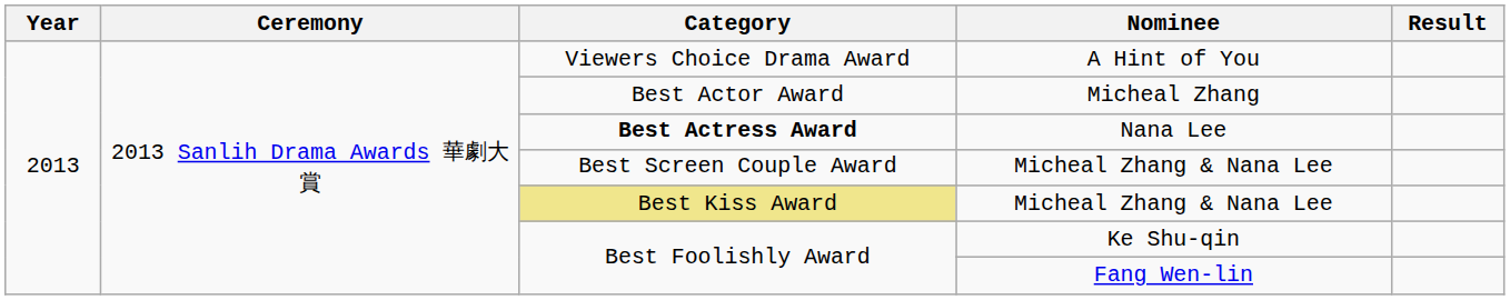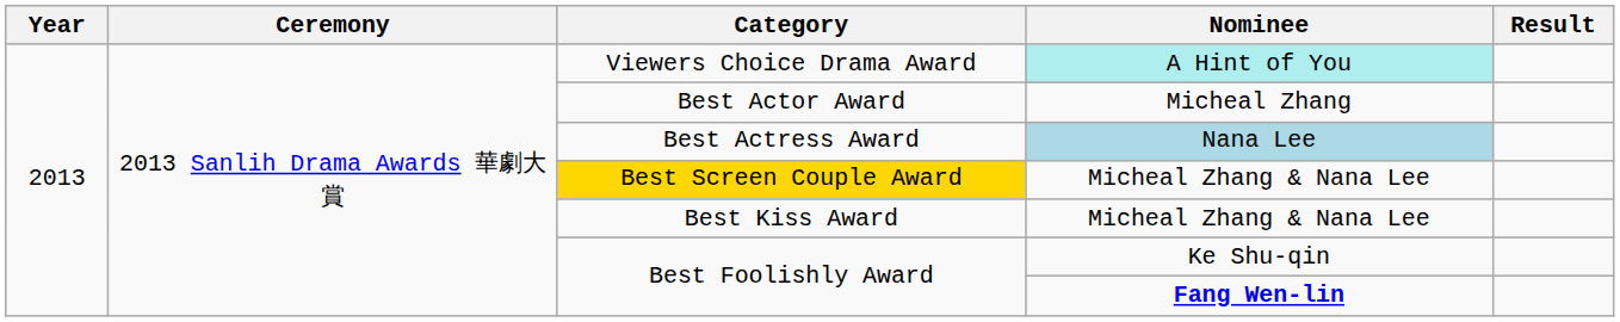Viewers Choice Drama Award | Nominee: no background -> paleturquoise background
Best Actress Award | Category: bold -> normal
Best Actress Award | Nominee: no background -> lightblue background
Best Screen Couple Award | Category: no background -> gold background
Best Kiss Award | Category: khaki background -> no background
Best Foolishly Award / Fang Wen-lin | Nominee: normal -> bold
